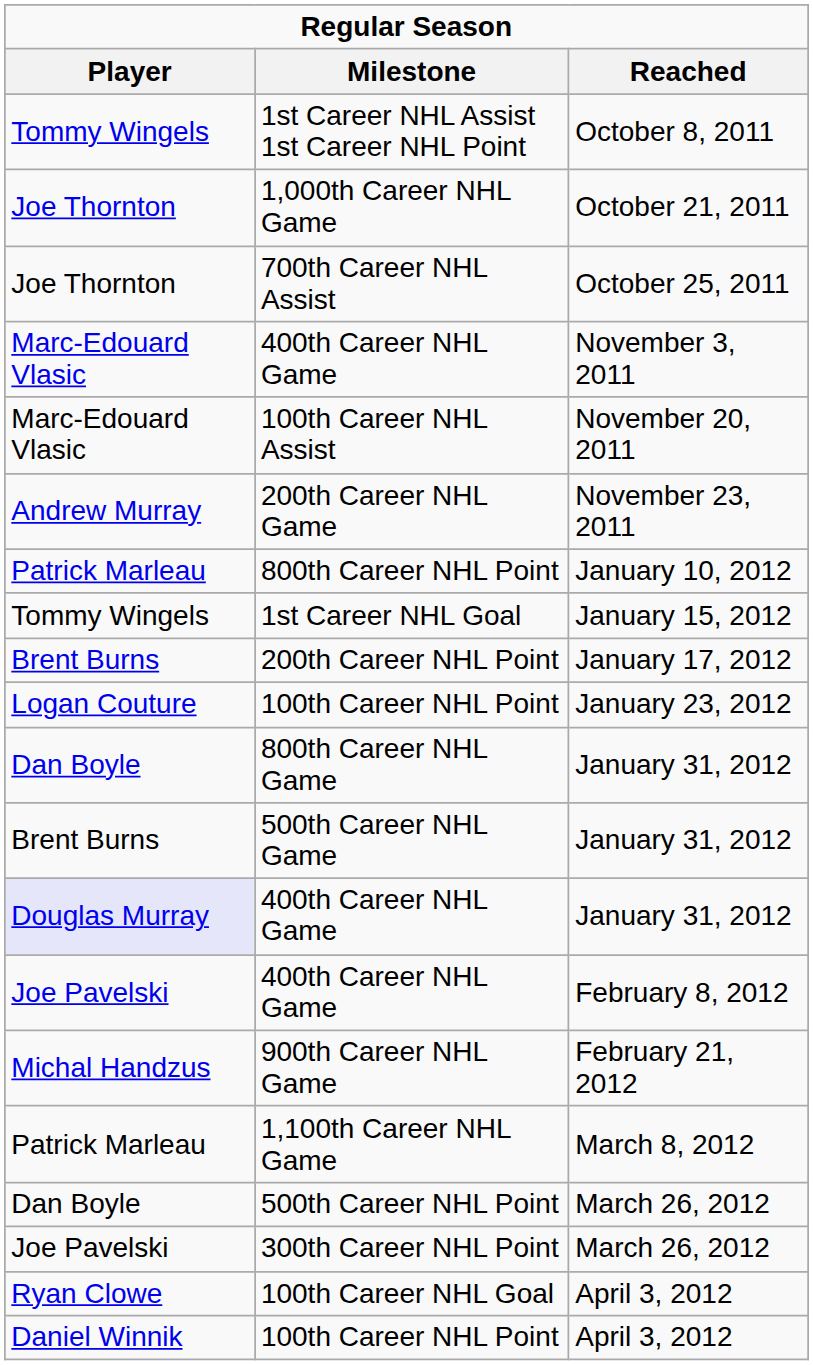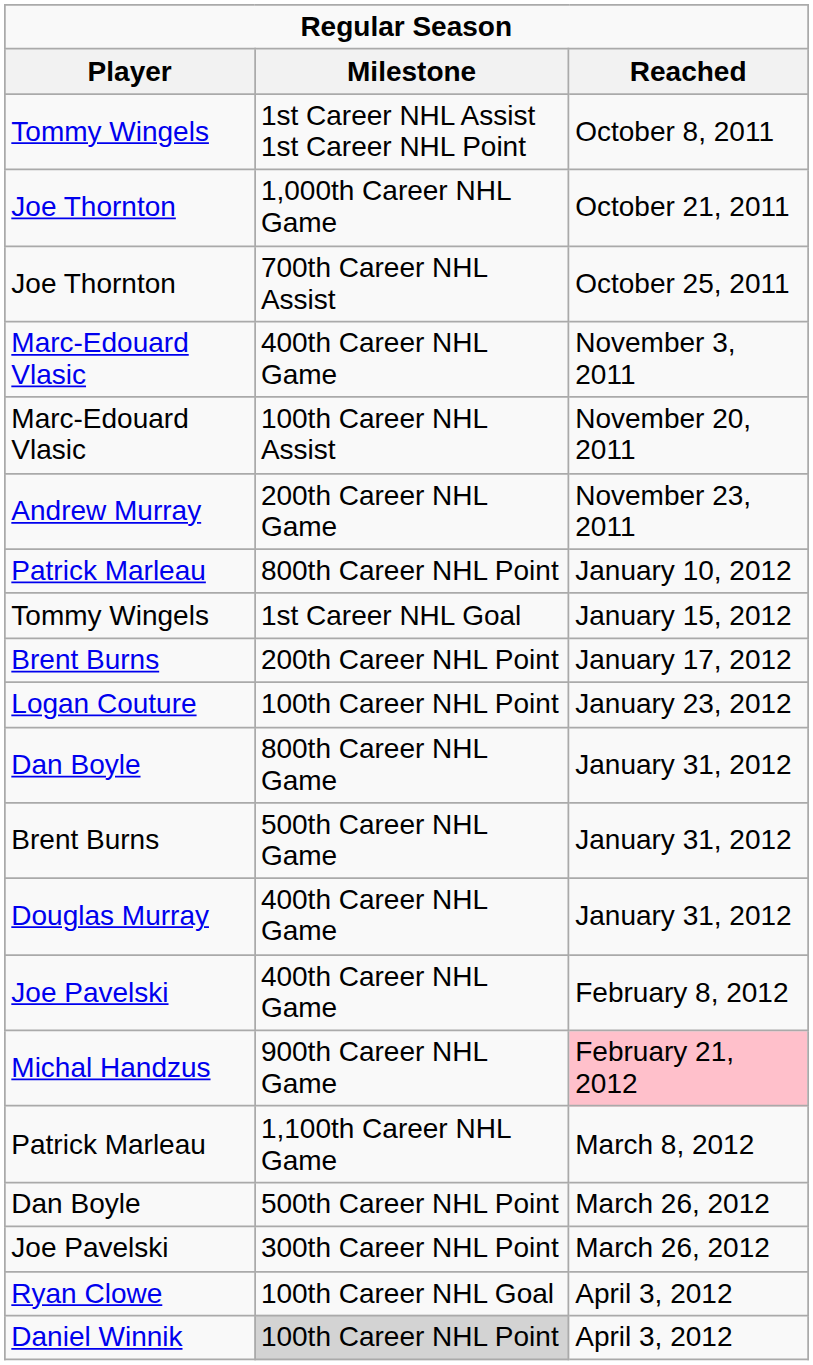row 15 | Player: lavender background -> no background
row 17 | Reached: no background -> pink background
row 22 | Milestone: no background -> lightgrey background
